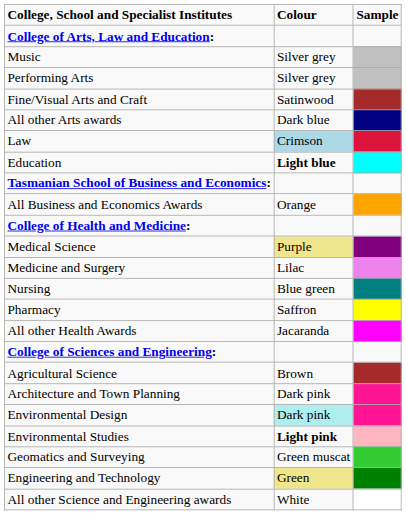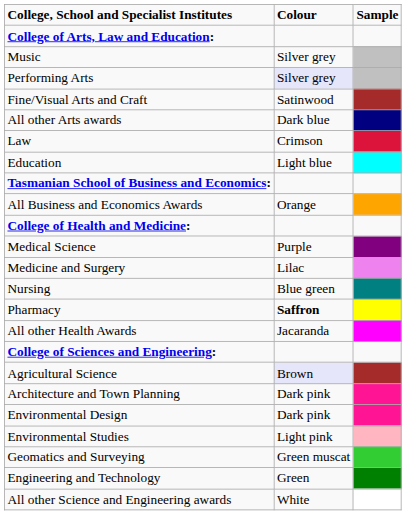Performing Arts | Colour: no background -> lavender background
Law | Colour: lightblue background -> no background
Education | Colour: bold -> normal
Medical Science | Colour: khaki background -> no background
Pharmacy | Colour: normal -> bold
Agricultural Science | Colour: no background -> lavender background
Environmental Design | Colour: paleturquoise background -> no background
Environmental Studies | Colour: bold -> normal
Engineering and Technology | Colour: khaki background -> no background
